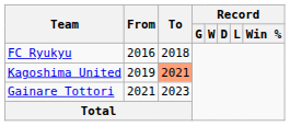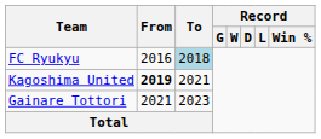FC Ryukyu | To: no background -> lightblue background
Kagoshima United | From: normal -> bold
Kagoshima United | To: lightsalmon background -> no background
